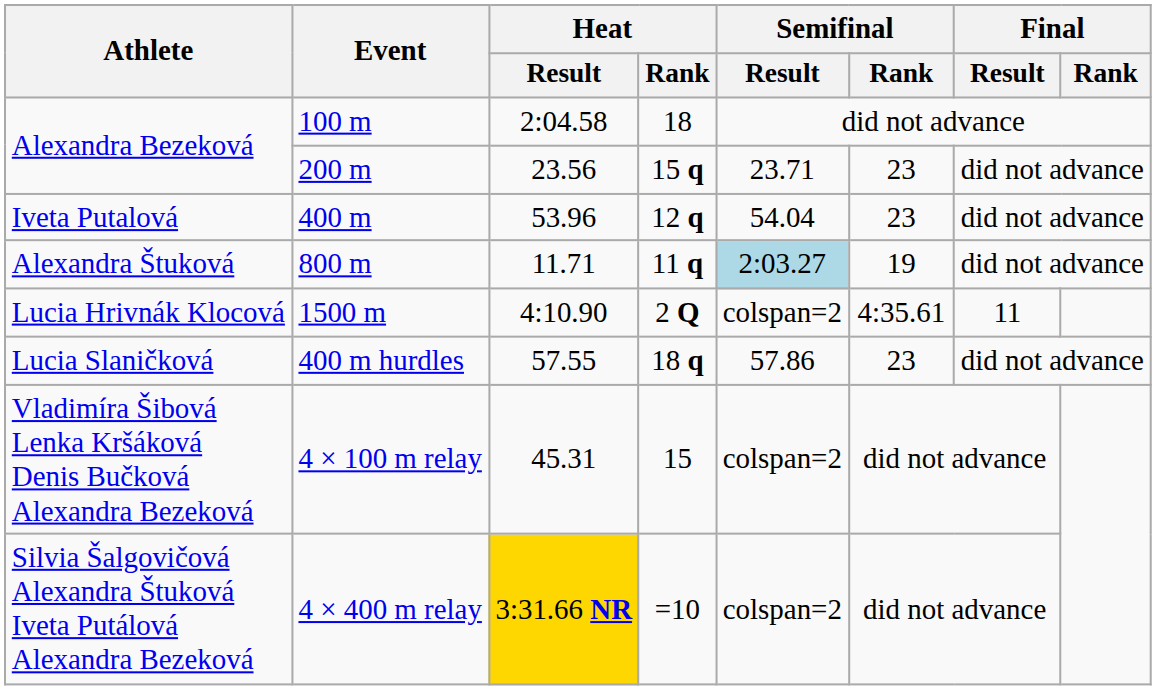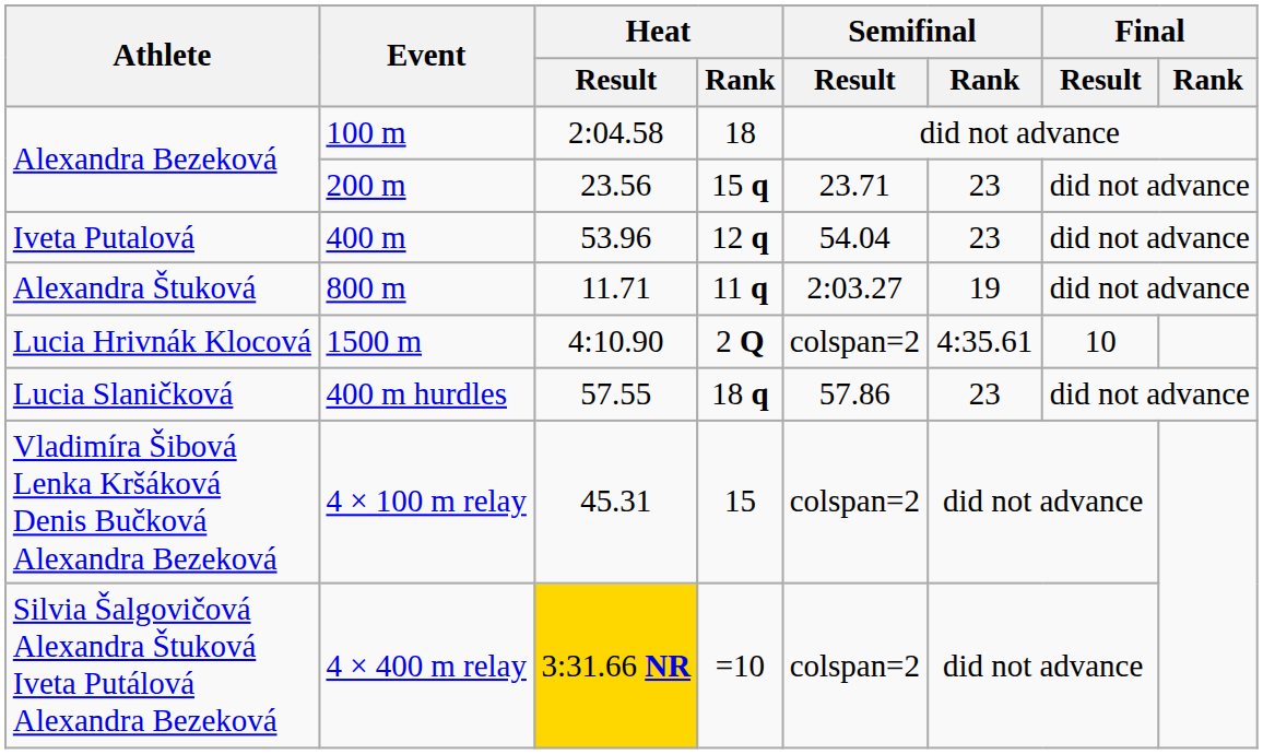800 m | Semifinal / Result: lightblue background -> no background
1500 m | Final / Result: 11 -> 10
